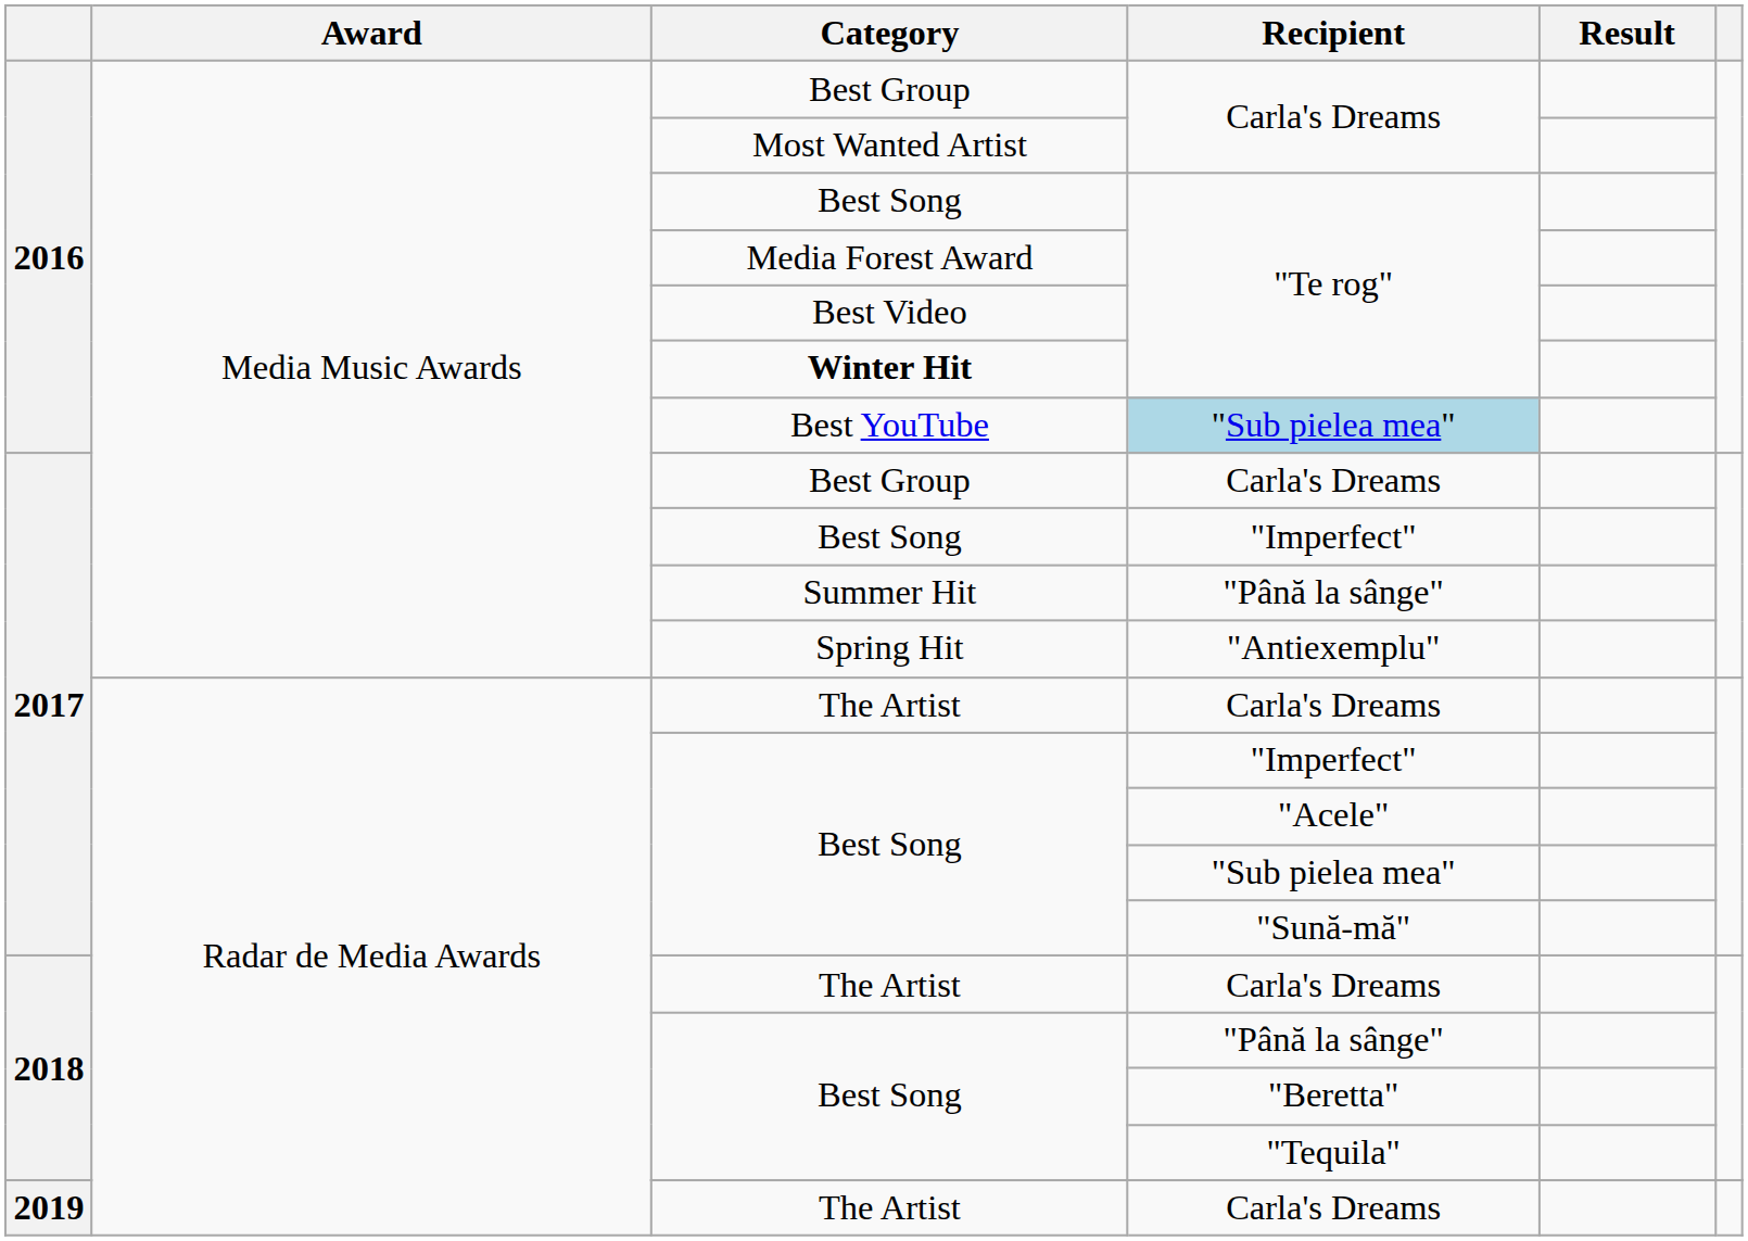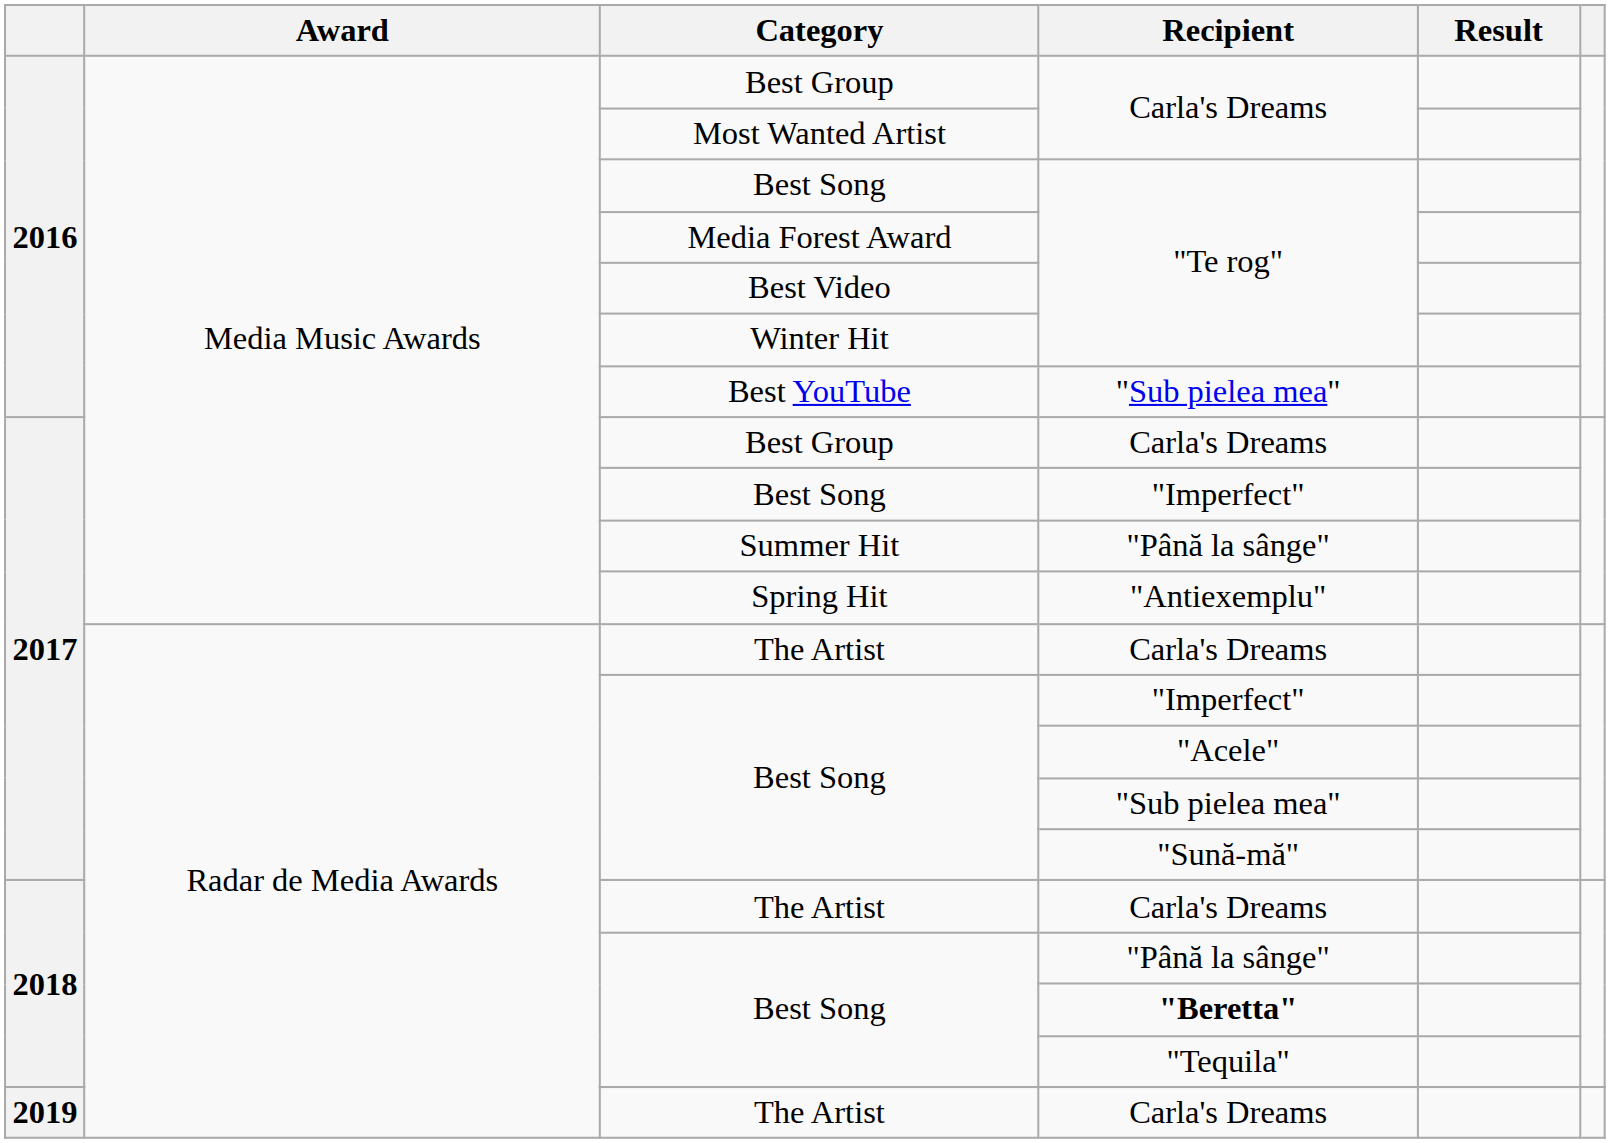Winter Hit | Category: bold -> normal
Best YouTube | Recipient: lightblue background -> no background
Best Song / "Beretta" | Recipient: normal -> bold
